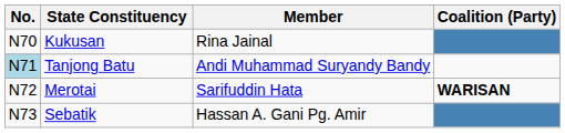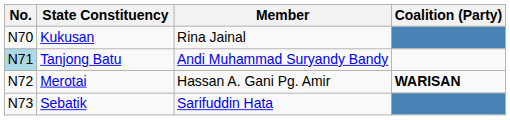Merotai | Member: Sarifuddin Hata -> Hassan A. Gani Pg. Amir
Sebatik | Member: Hassan A. Gani Pg. Amir -> Sarifuddin Hata
